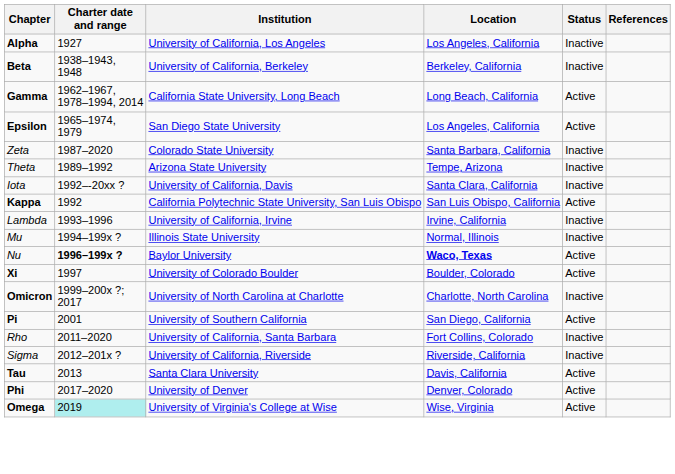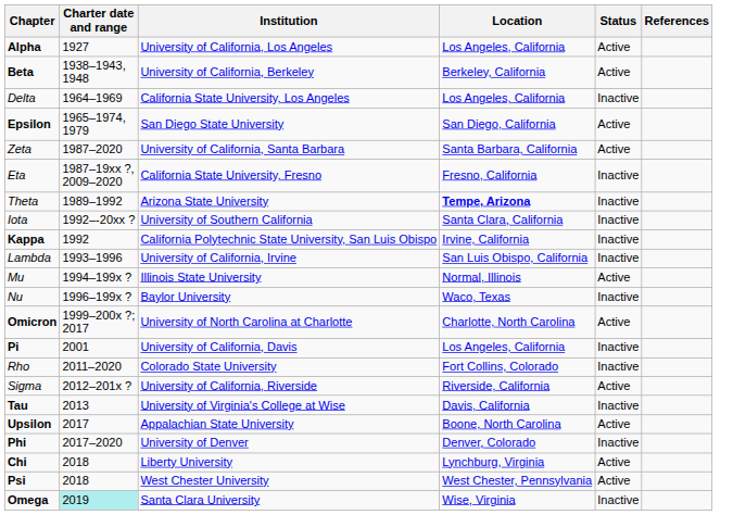Alpha | Status: Inactive -> Active
Beta | Status: Inactive -> Active
- row: Gamma | 1962–1967, 1978–1994, 2014 | California State University, Long Beach | Long Beach, California | Active
+ row: Delta | 1964–1969 | California State University, Los Angeles | Los Angeles, California | Inactive
Epsilon | Location: Los Angeles, California -> San Diego, California
Zeta | Institution: Colorado State University -> University of California, Santa Barbara
Zeta | Status: Inactive -> Active
+ row: Eta | 1987–19xx ?, 2009–2020 | California State University, Fresno | Fresno, California | Inactive
Theta | Location: normal -> bold
Iota | Institution: University of California, Davis -> University of Southern California
Kappa | Location: San Luis Obispo, California -> Irvine, California
Kappa | Status: Active -> Inactive
Lambda | Location: Irvine, California -> San Luis Obispo, California
Mu | Status: Inactive -> Active
Nu | Charter date and range: bold -> normal
Nu | Location: bold -> normal
Nu | Status: Active -> Inactive
- row: Xi | 1997 | University of Colorado Boulder | Boulder, Colorado | Active
Omicron | Status: Inactive -> Active
Pi | Institution: University of Southern California -> University of California, Davis
Pi | Location: San Diego, California -> Los Angeles, California
Pi | Status: Active -> Inactive
Rho | Institution: University of California, Santa Barbara -> Colorado State University
Sigma | Status: Inactive -> Active
Tau | Institution: Santa Clara University -> University of Virginia's College at Wise
Tau | Status: Active -> Inactive
+ row: Upsilon | 2017 | Appalachian State University | Boone, North Carolina | Active
Phi | Status: Active -> Inactive
+ row: Chi | 2018 | Liberty University | Lynchburg, Virginia | Active
+ row: Psi | 2018 | West Chester University | West Chester, Pennsylvania | Active
Omega | Institution: University of Virginia's College at Wise -> Santa Clara University
Omega | Status: Active -> Inactive
